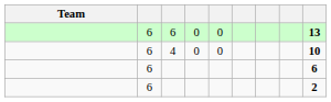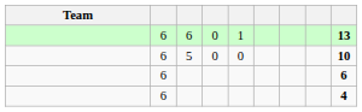row 2 | column 5: 0 -> 1
row 3 | column 3: 4 -> 5
row 5 | column 9: 2 -> 4
